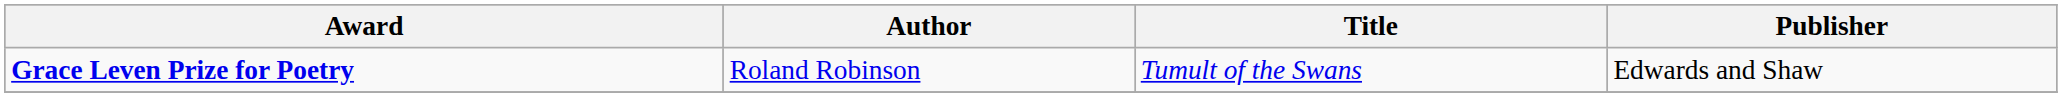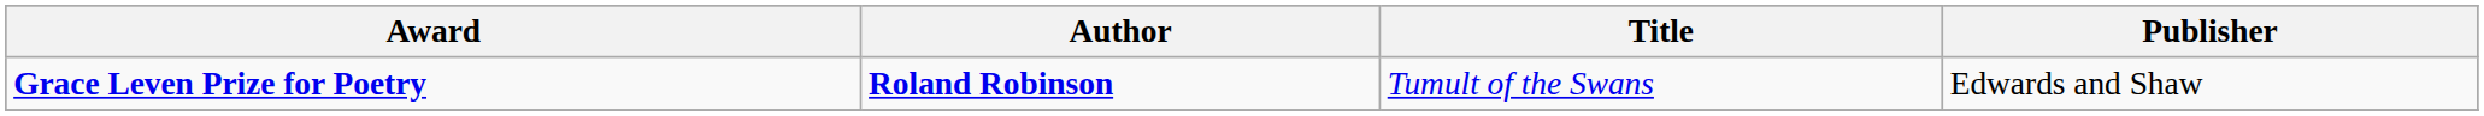Grace Leven Prize for Poetry | Author: normal -> bold
